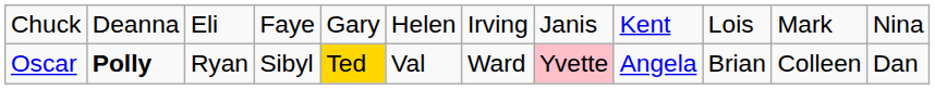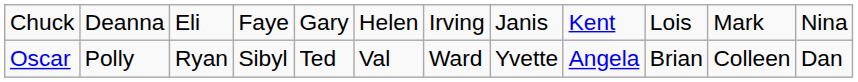Oscar | column 2: bold -> normal
Oscar | column 5: gold background -> no background
Oscar | column 8: pink background -> no background
